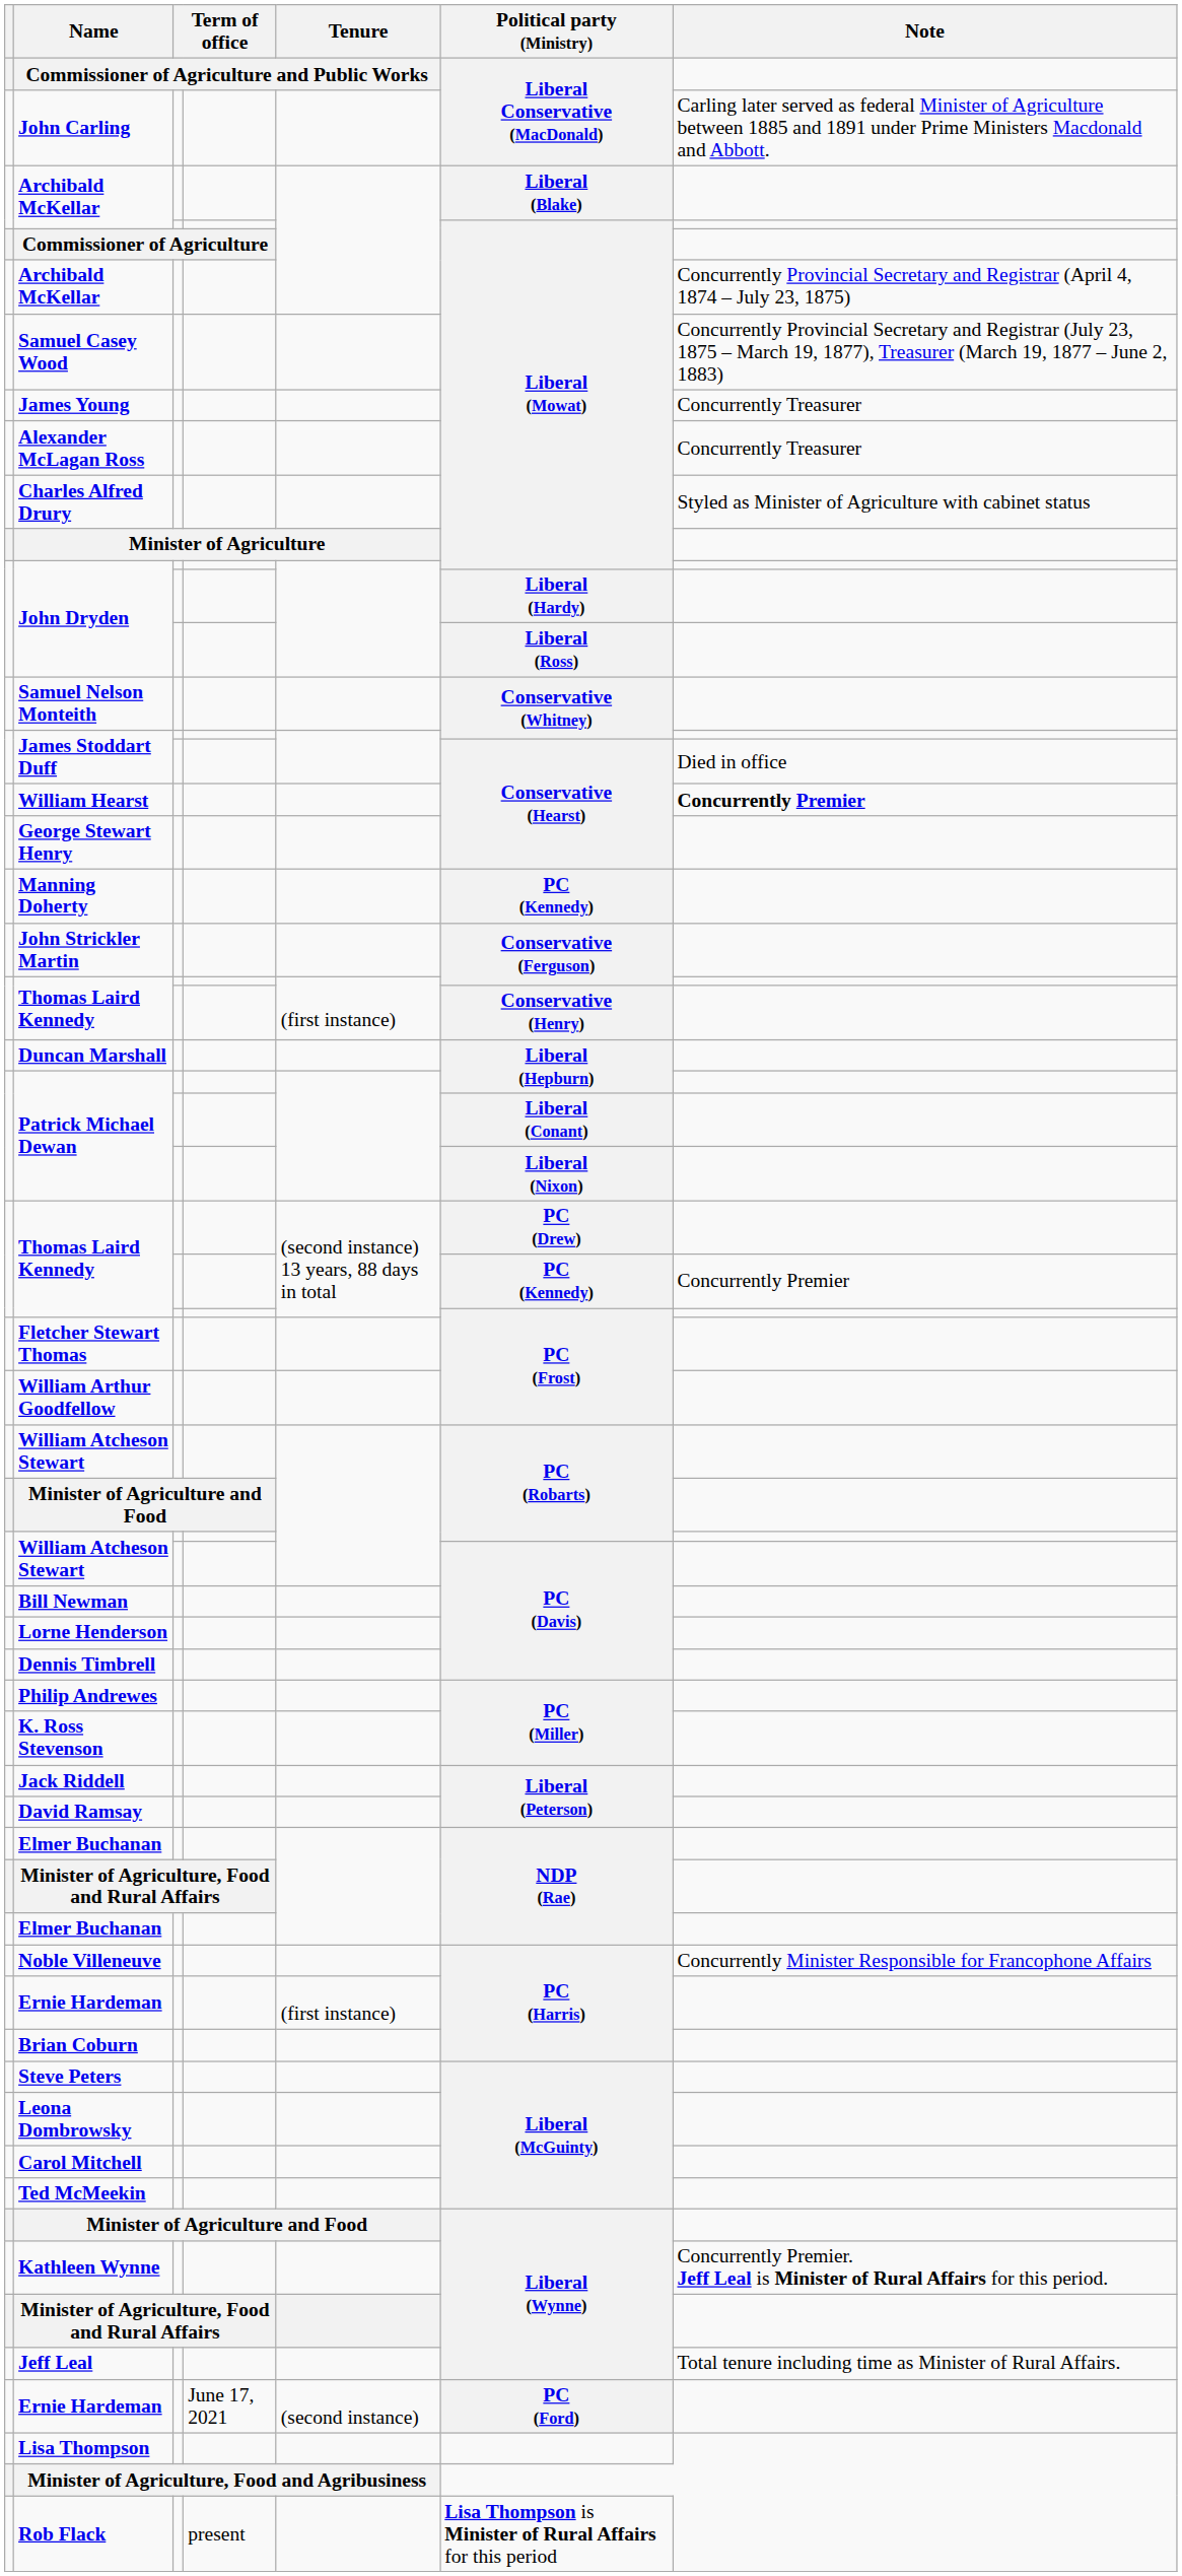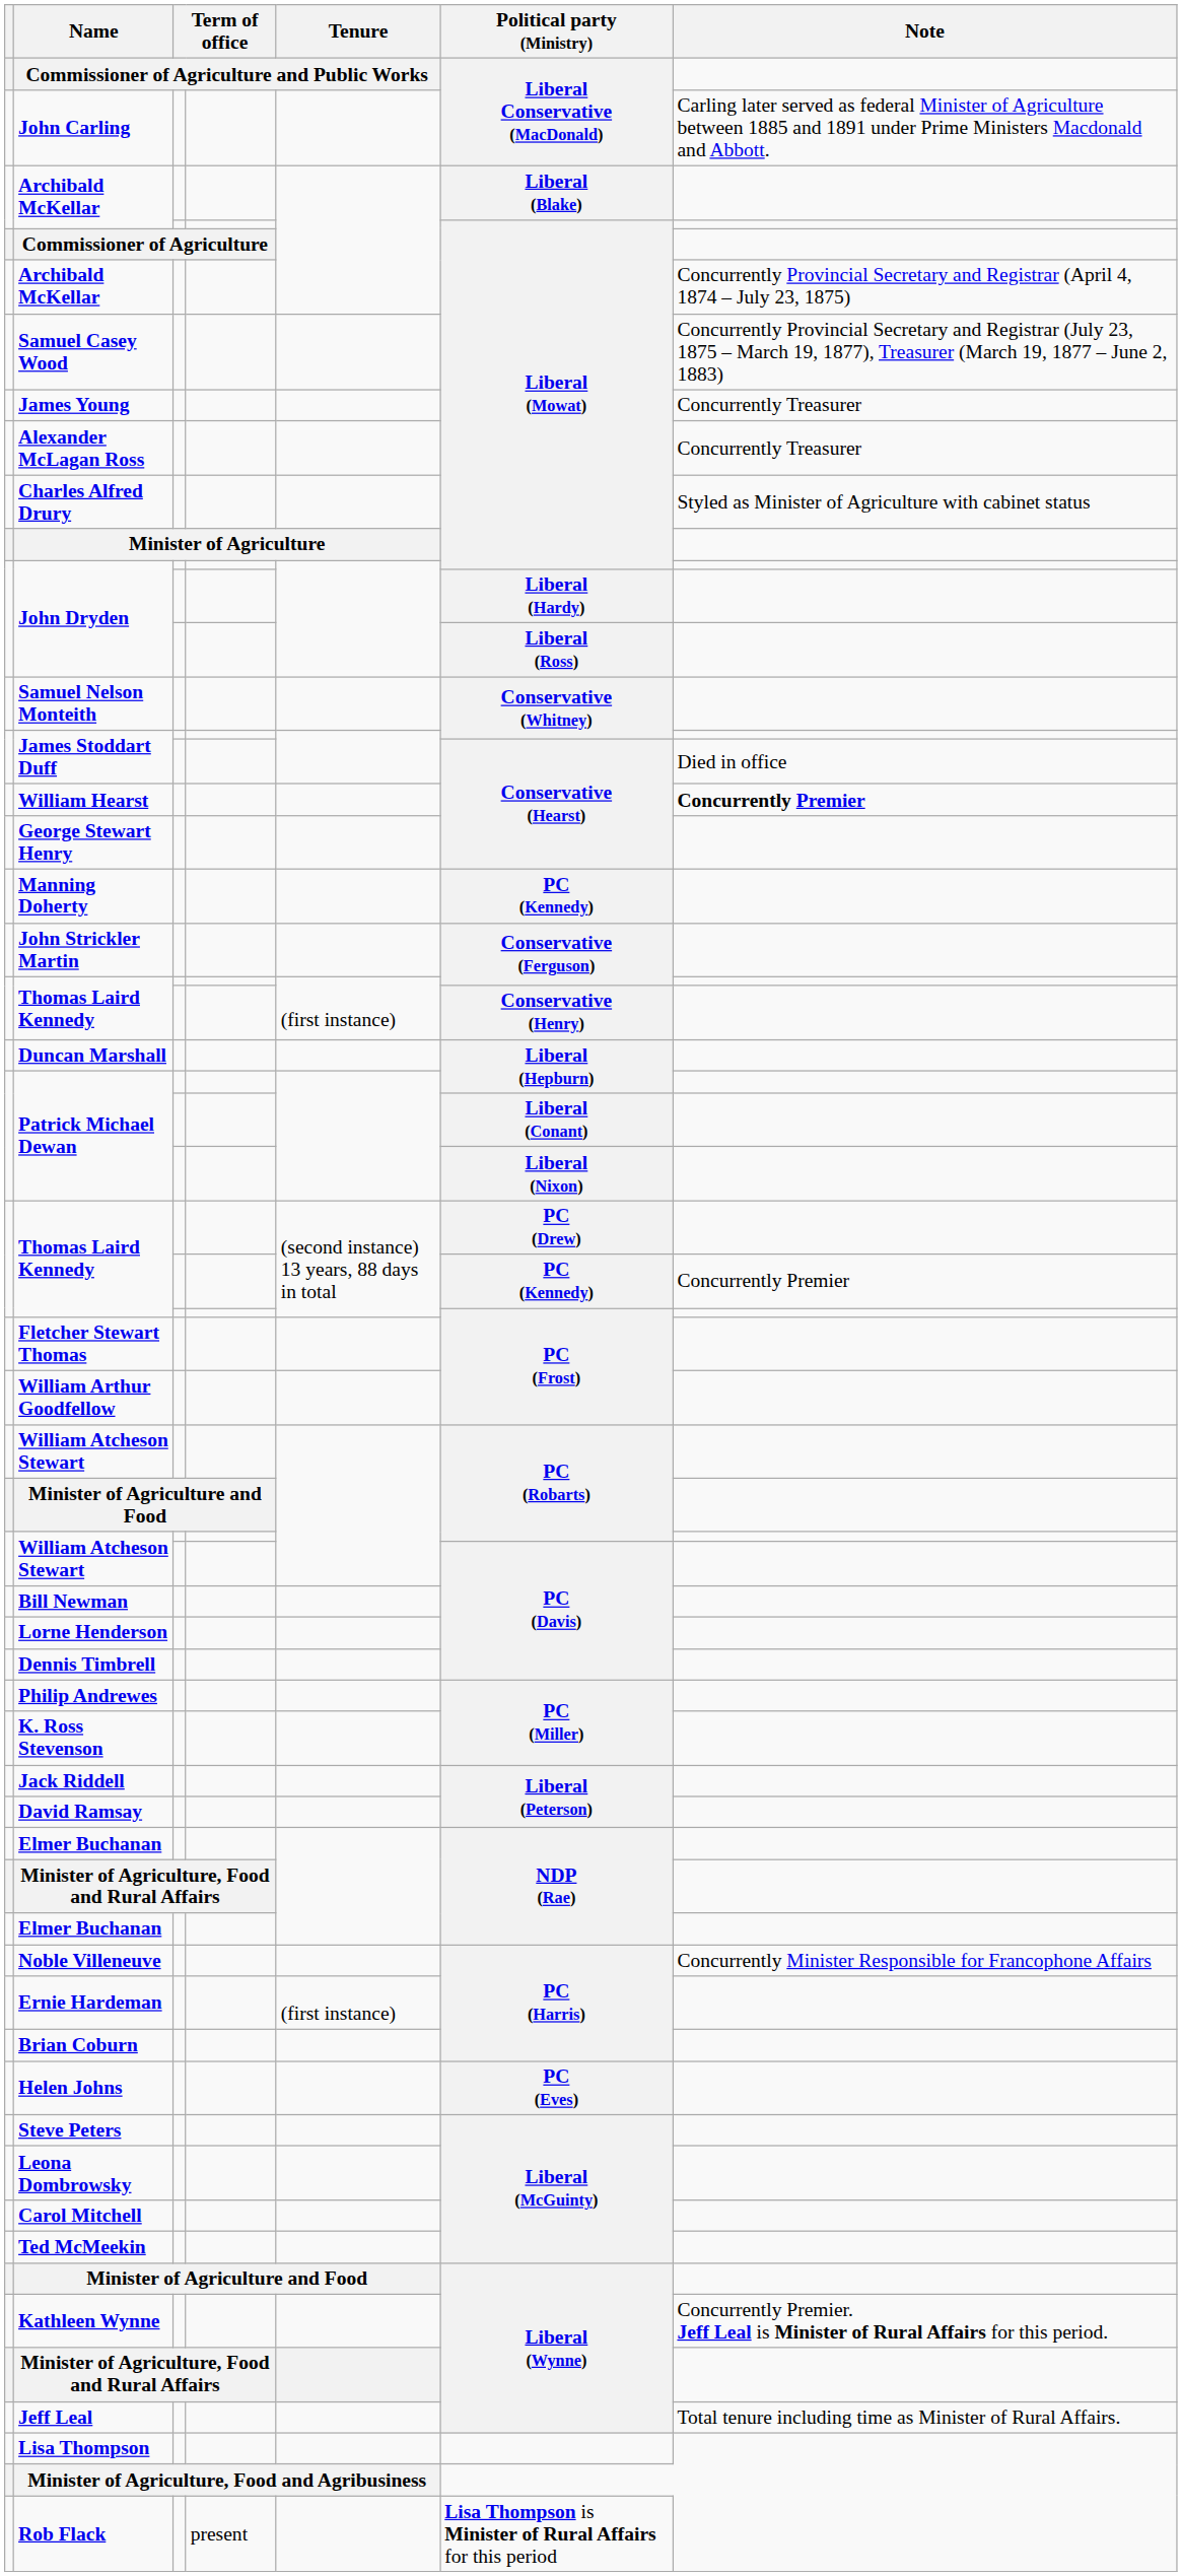+ row: Helen Johns | PC (Eves)
- row: Ernie Hardeman | June 17, 2021 | (second instance) | PC (Ford)
